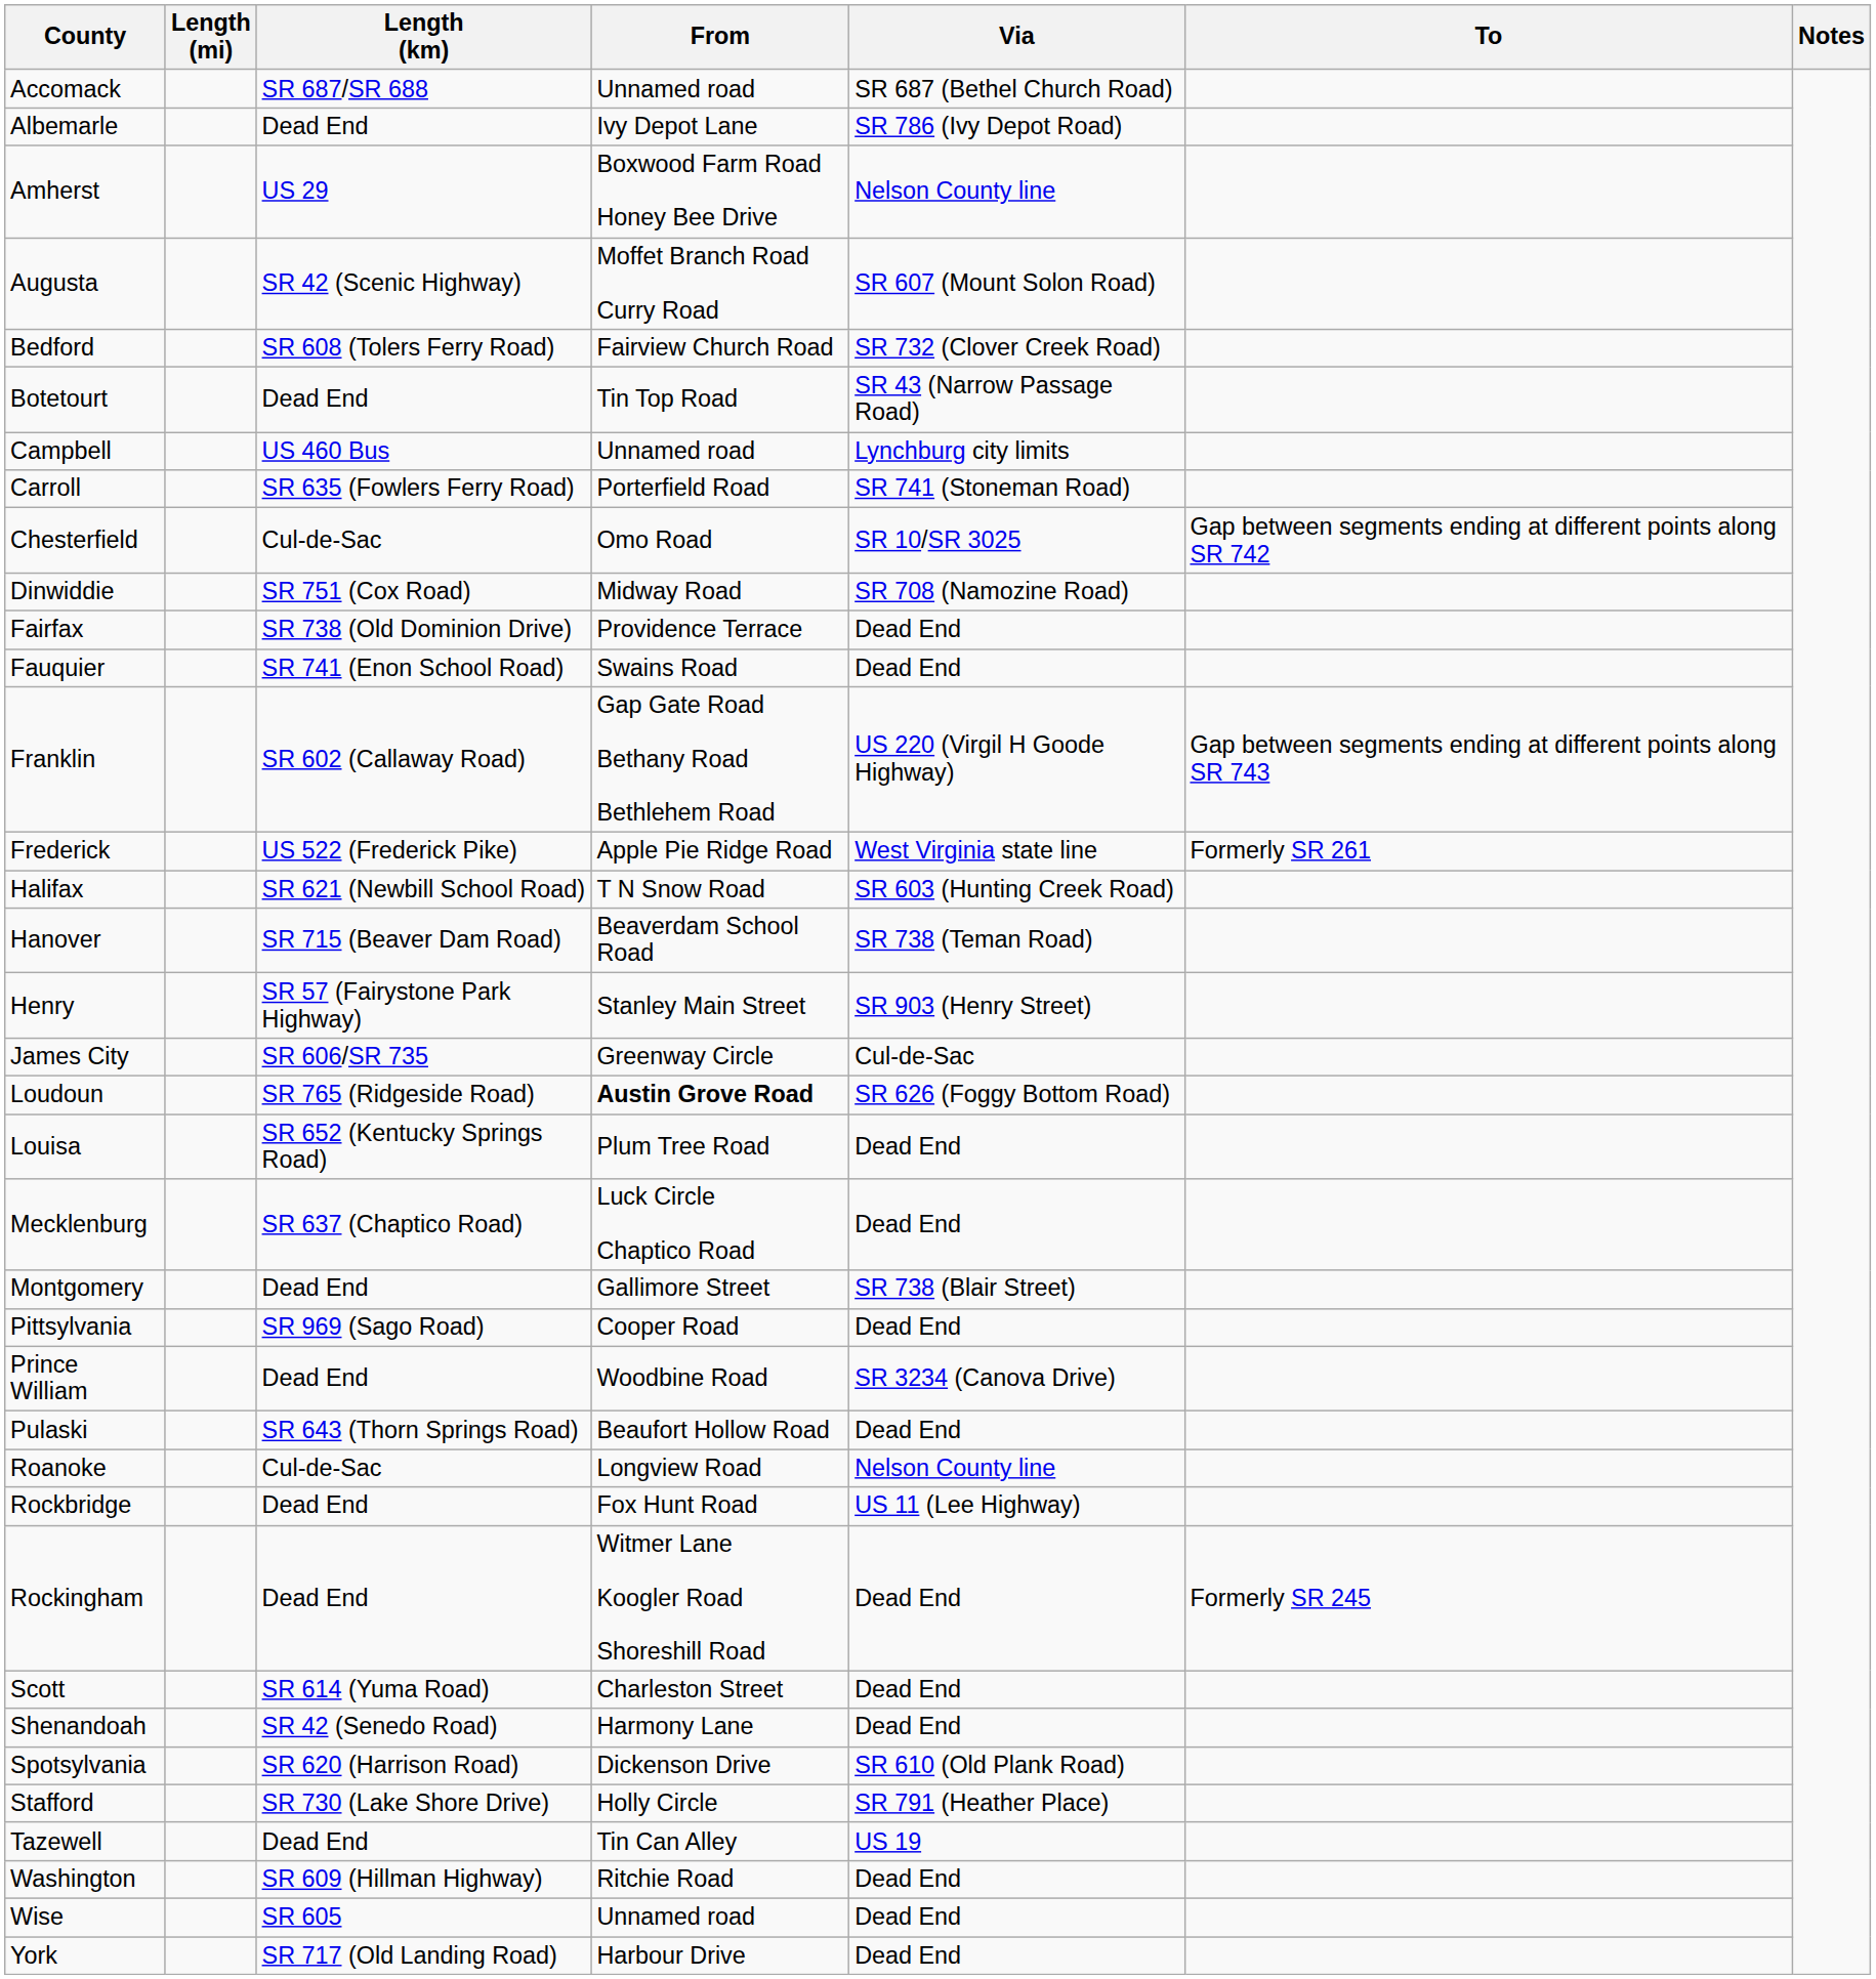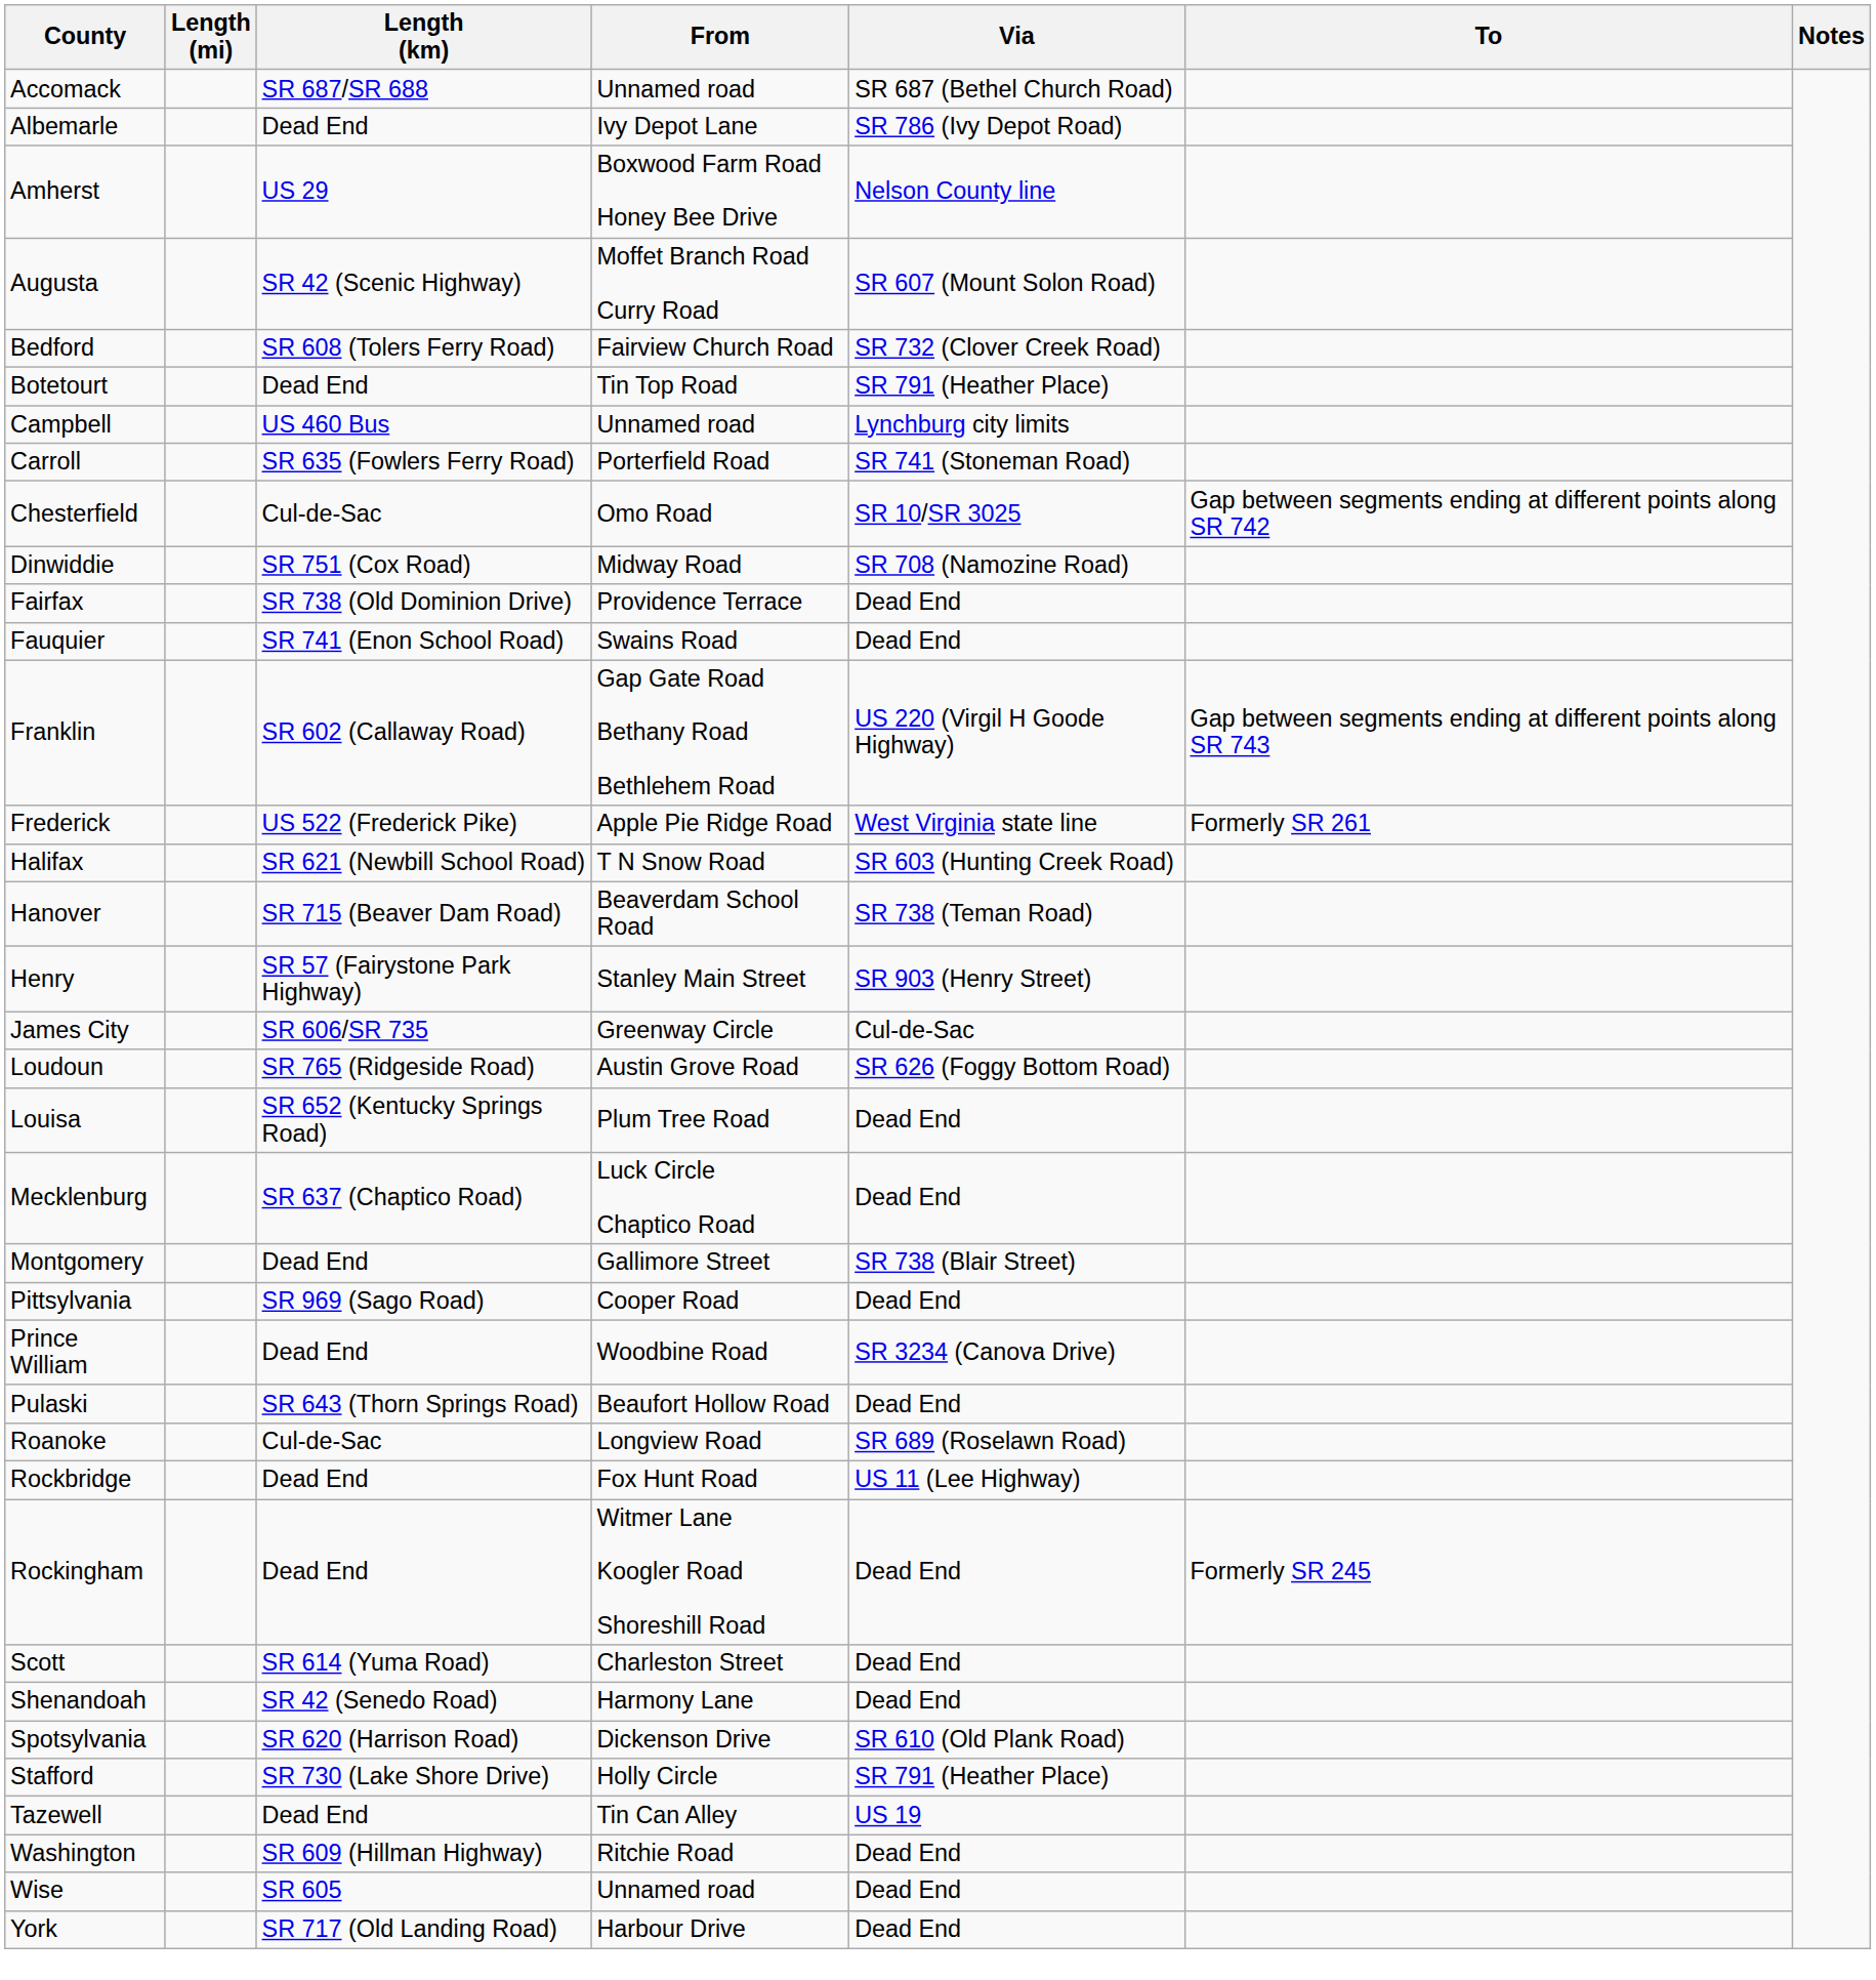Botetourt | Via: SR 43 (Narrow Passage Road) -> SR 791 (Heather Place)
Loudoun | From: bold -> normal
Roanoke | Via: Nelson County line -> SR 689 (Roselawn Road)
